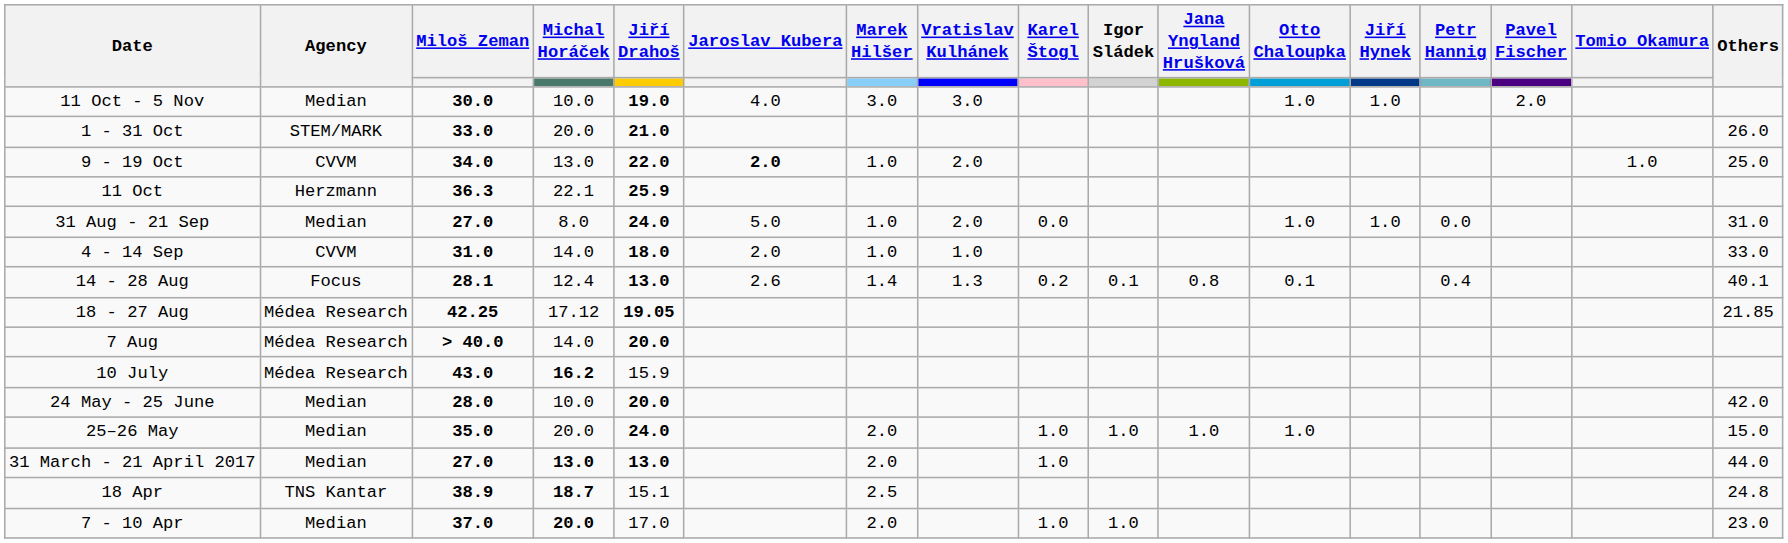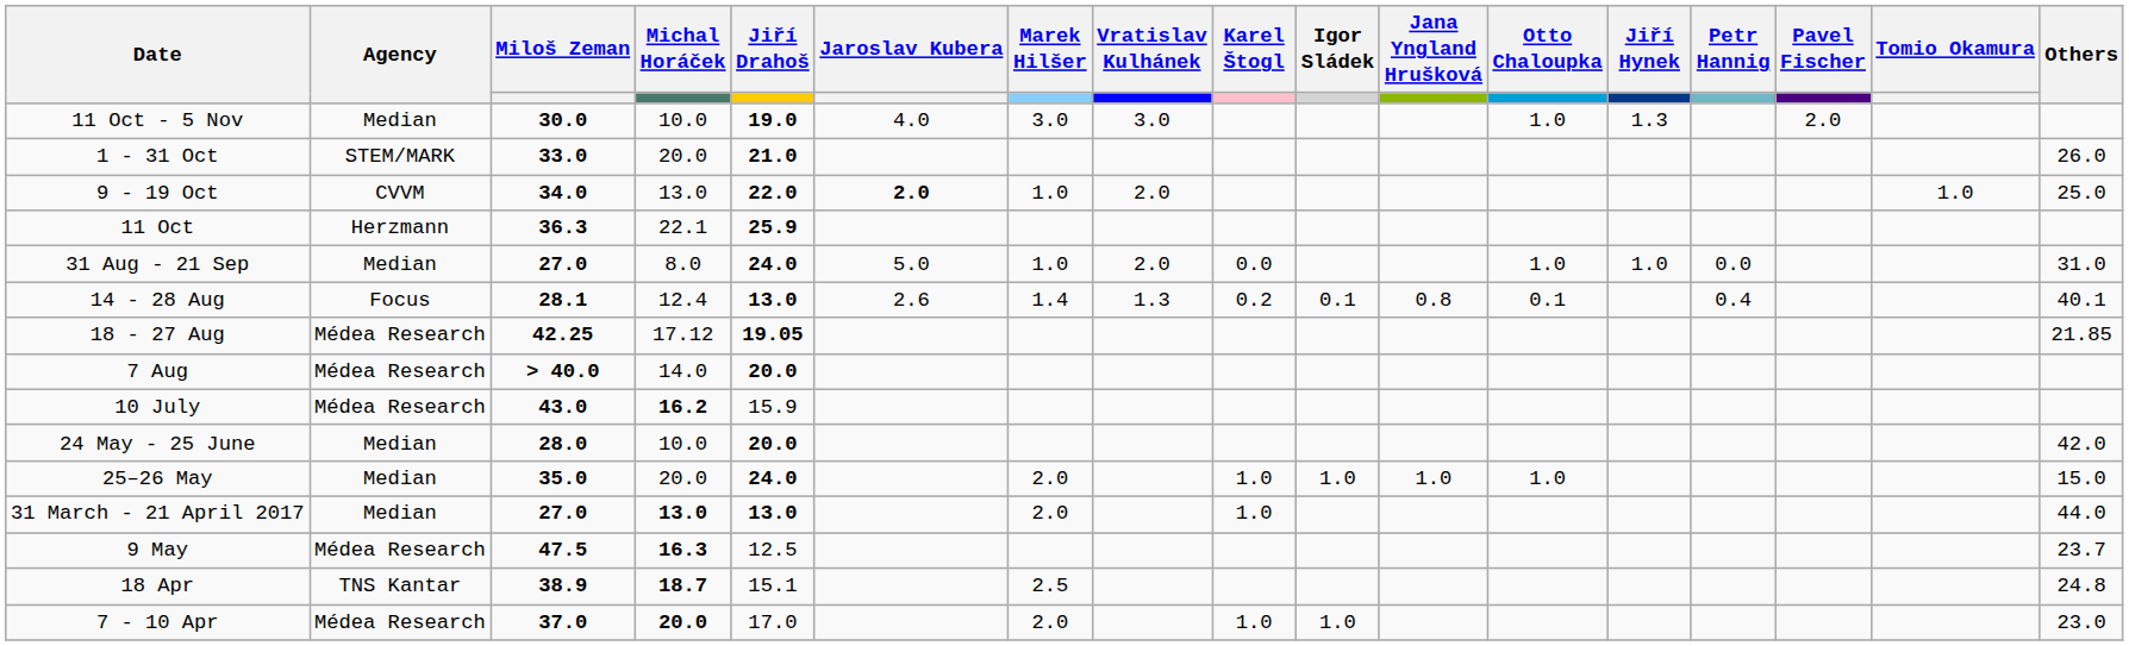11 Oct - 5 Nov | Jiří Hynek: 1.0 -> 1.3
- row: 4 - 14 Sep | CVVM | 31.0 | 14.0 | 18.0 | 2.0 | 1.0 | 1.0 | 33.0
+ row: 9 May | Médea Research | 47.5 | 16.3 | 12.5 | 23.7
7 - 10 Apr | Agency: Median -> Médea Research
